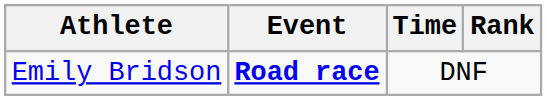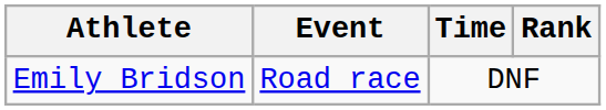Emily Bridson | Event: bold -> normal
